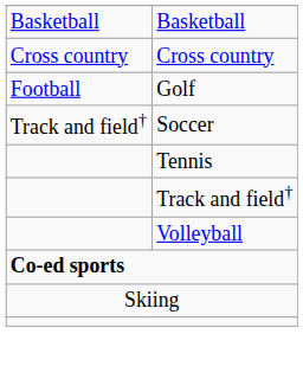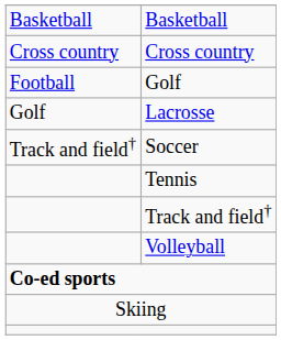+ row: Golf | Lacrosse
